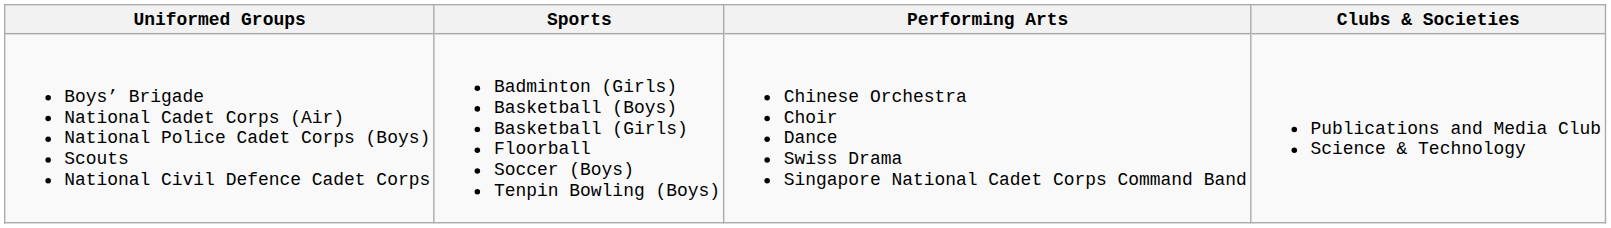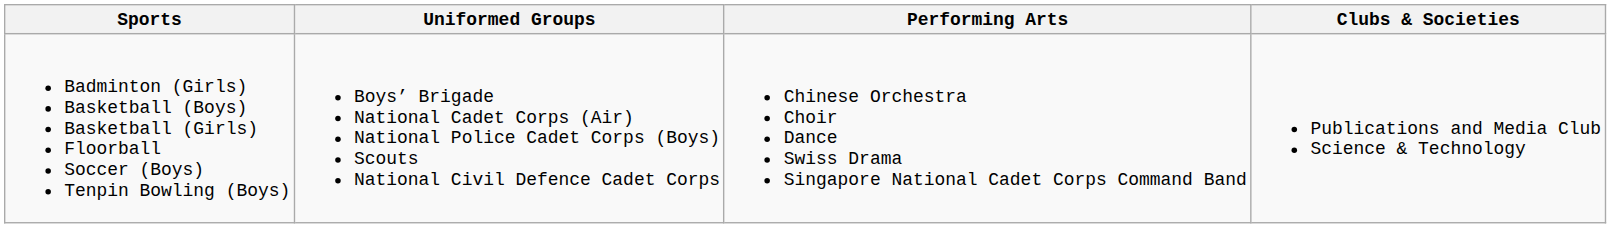columns swapped: Sports <-> Uniformed Groups
